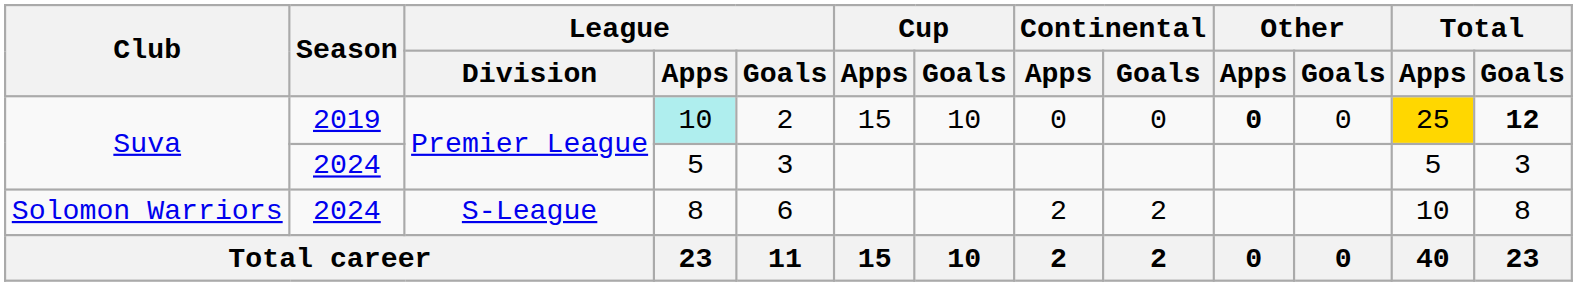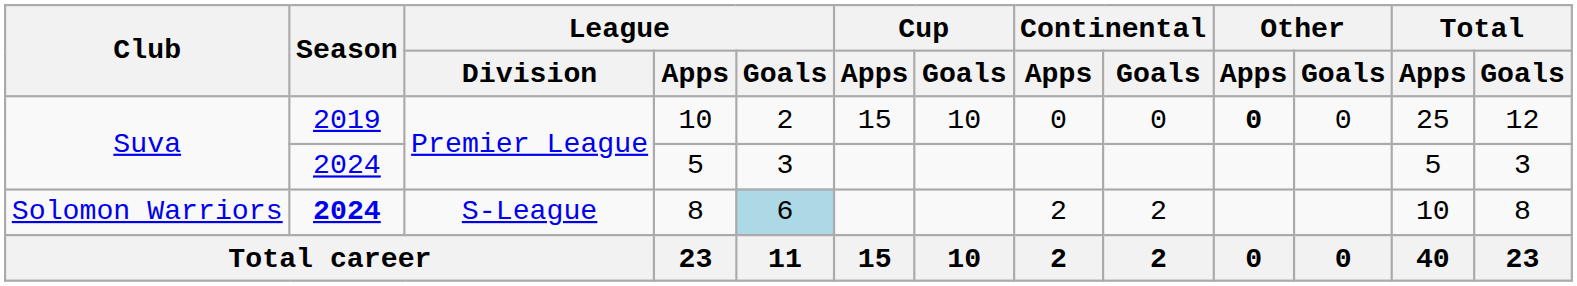row 3 | League / Apps: paleturquoise background -> no background
row 3 | Total / Apps: gold background -> no background
row 3 | Total / Goals: bold -> normal
row 5 | Season: normal -> bold
row 5 | League / Goals: no background -> lightblue background
